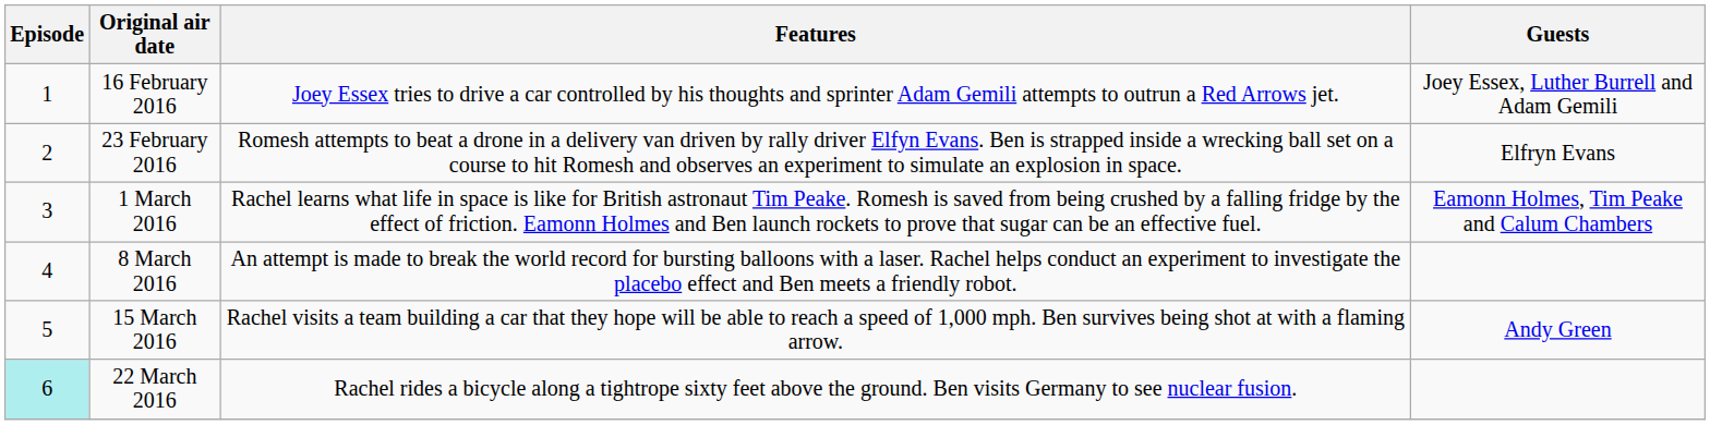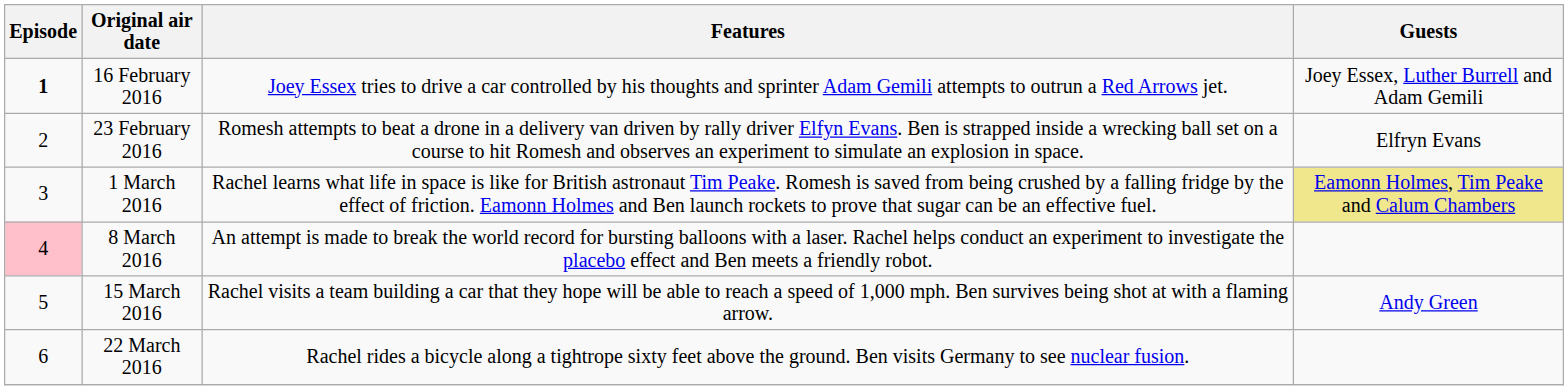16 February 2016 | Episode: normal -> bold
1 March 2016 | Guests: no background -> khaki background
8 March 2016 | Episode: no background -> pink background
22 March 2016 | Episode: paleturquoise background -> no background
